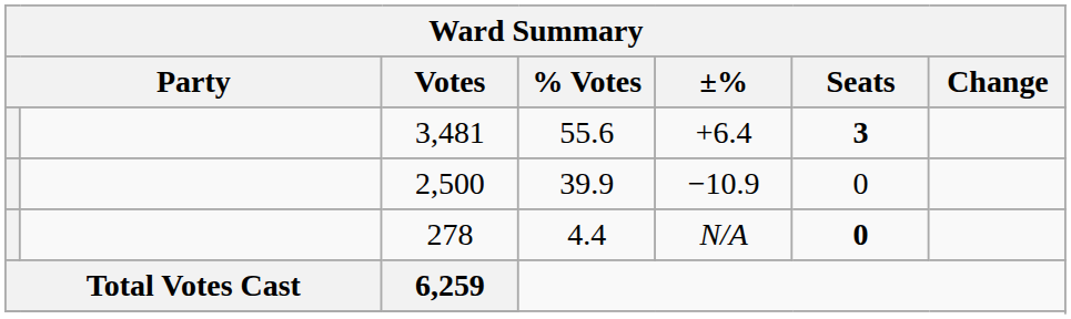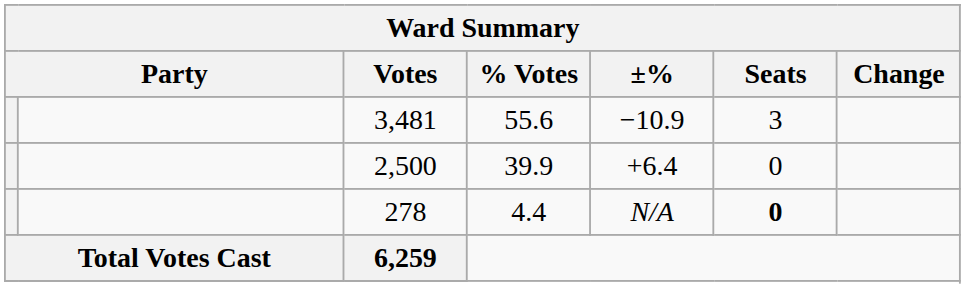3,481 | ±%: +6.4 -> −10.9
3,481 | Seats: bold -> normal
2,500 | ±%: −10.9 -> +6.4
